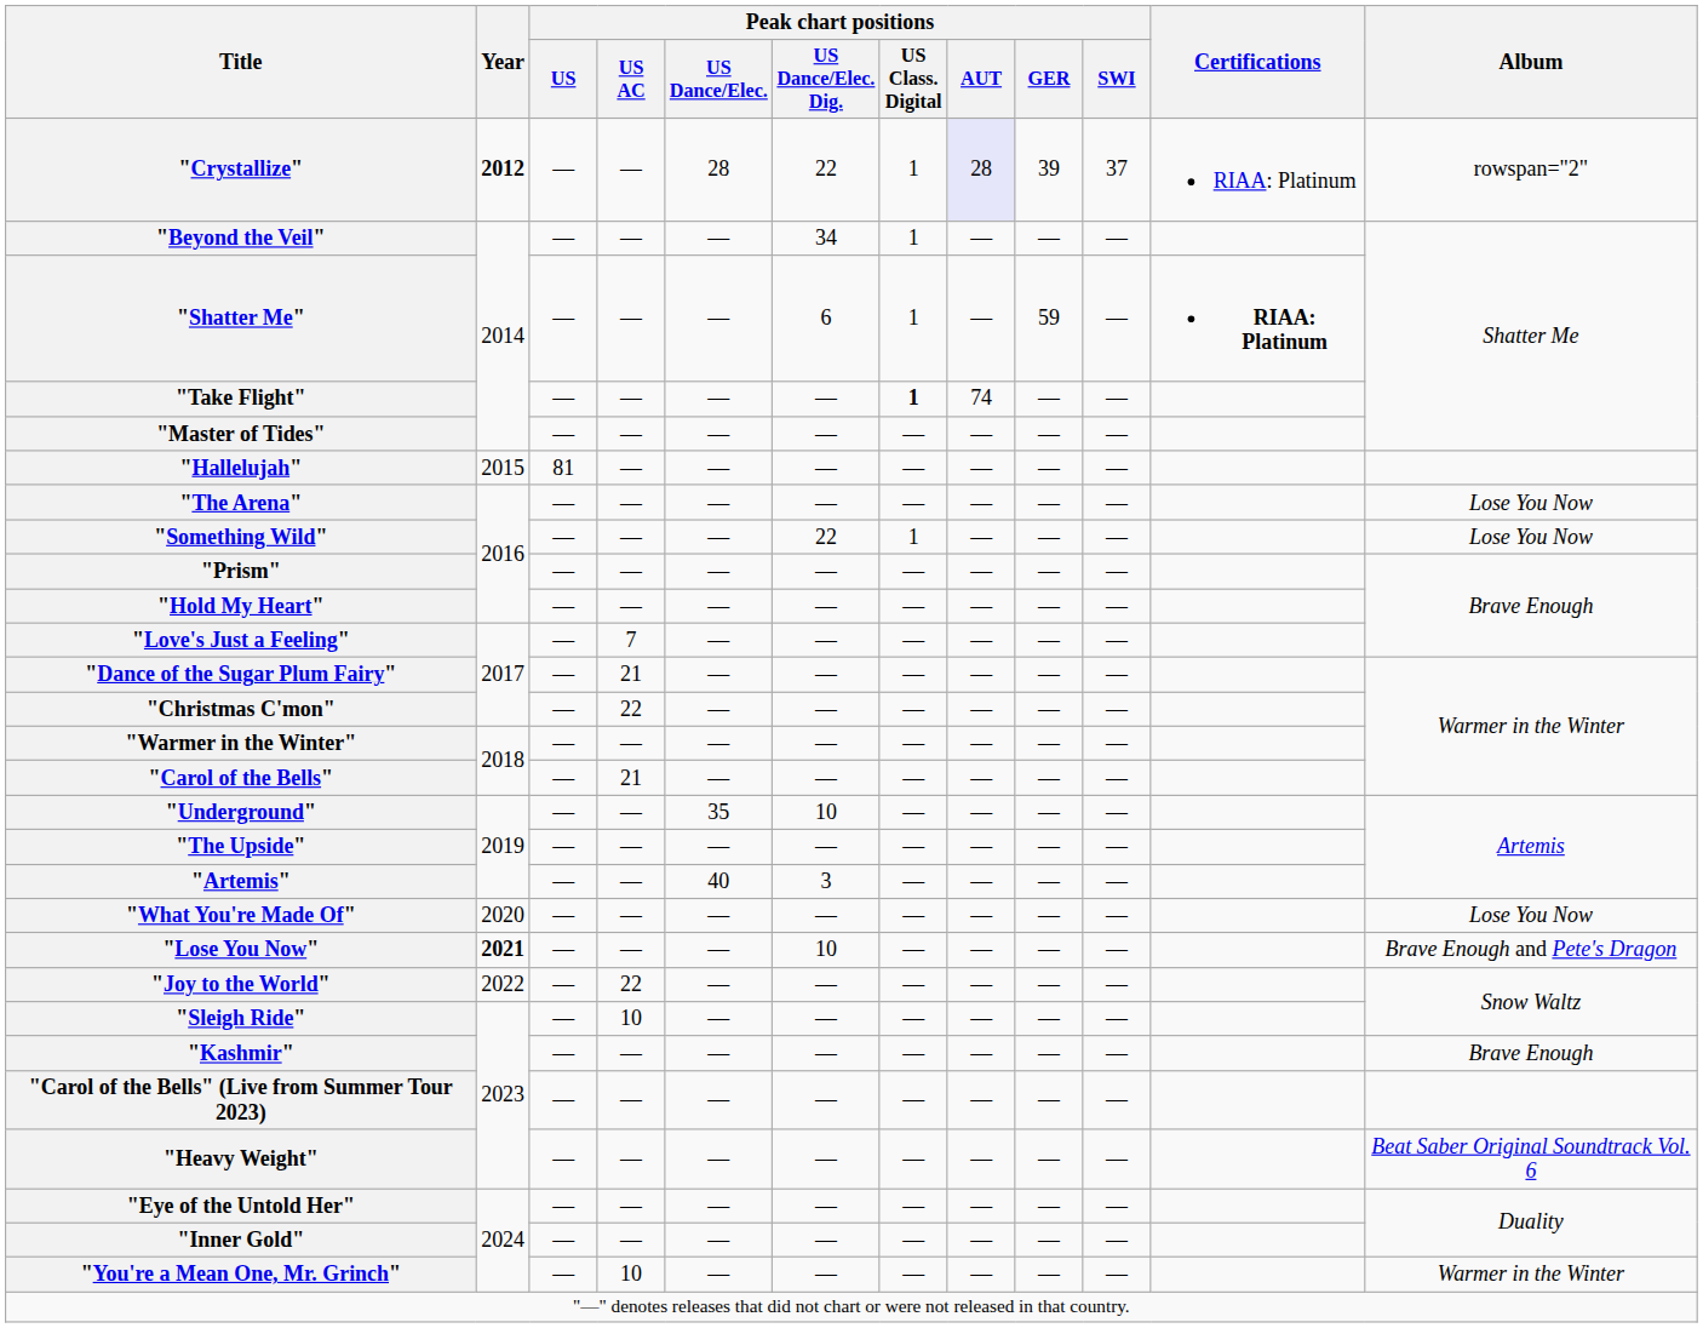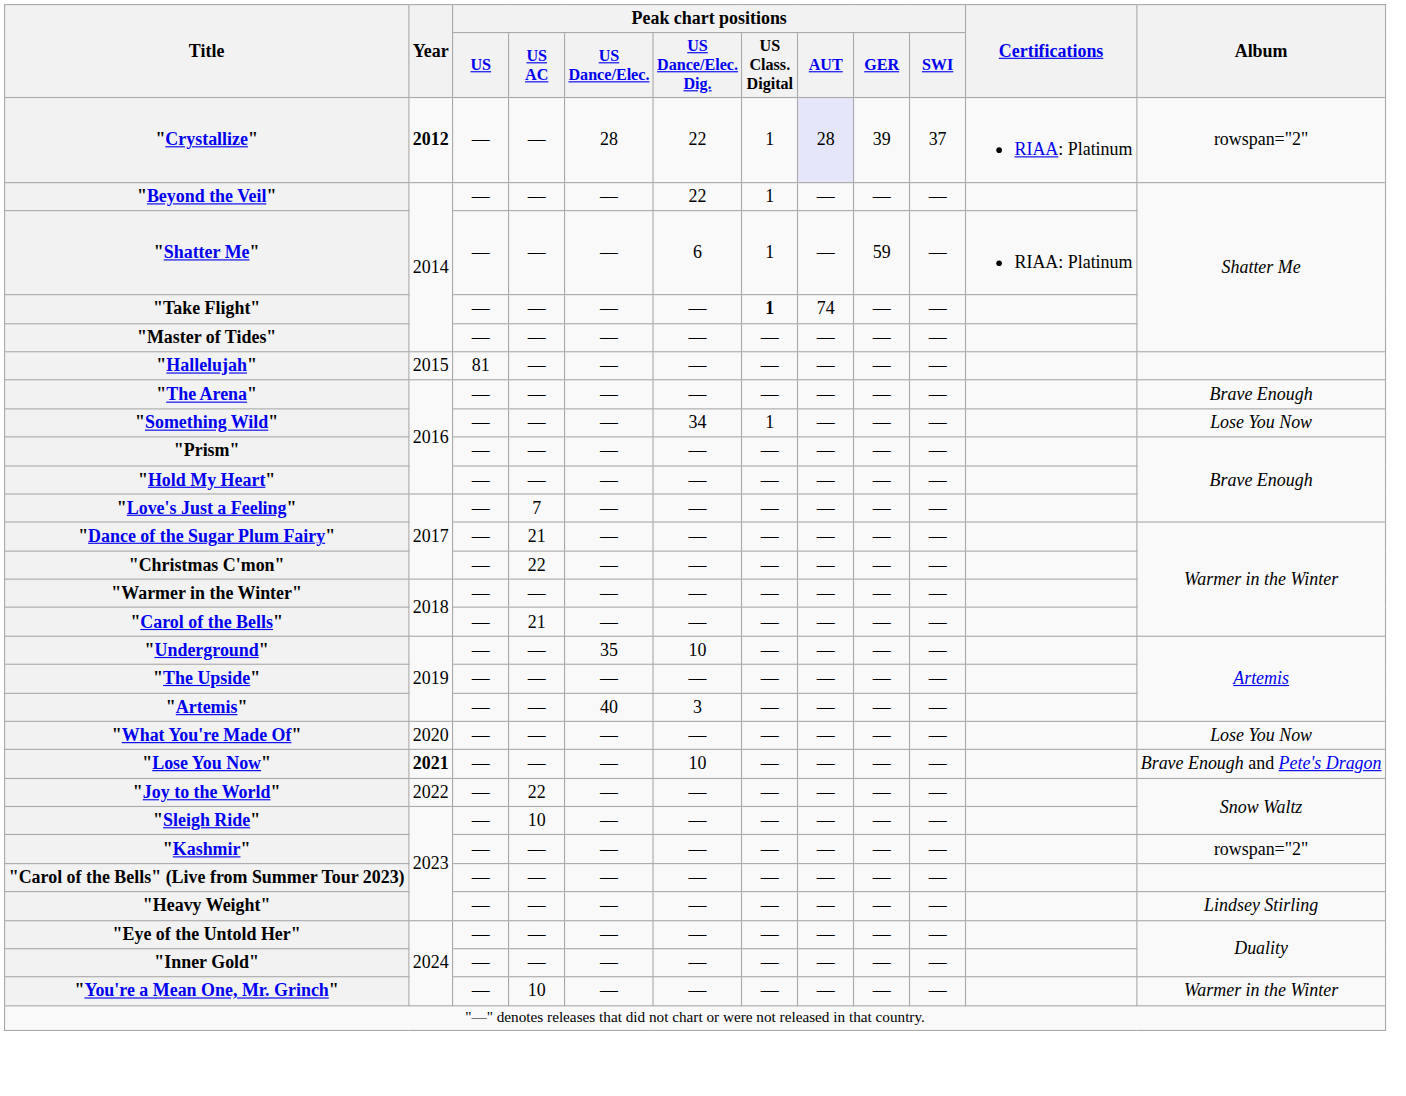"Beyond the Veil" | Peak chart positions / US Dance/Elec. Dig.: 34 -> 22
"Shatter Me" | Certifications: bold -> normal
"The Arena" | Album: Lose You Now -> Brave Enough
"Something Wild" | Peak chart positions / US Dance/Elec. Dig.: 22 -> 34
"Kashmir" | Album: Brave Enough -> rowspan="2"
"Heavy Weight" | Album: Beat Saber Original Soundtrack Vol. 6 -> Lindsey Stirling
